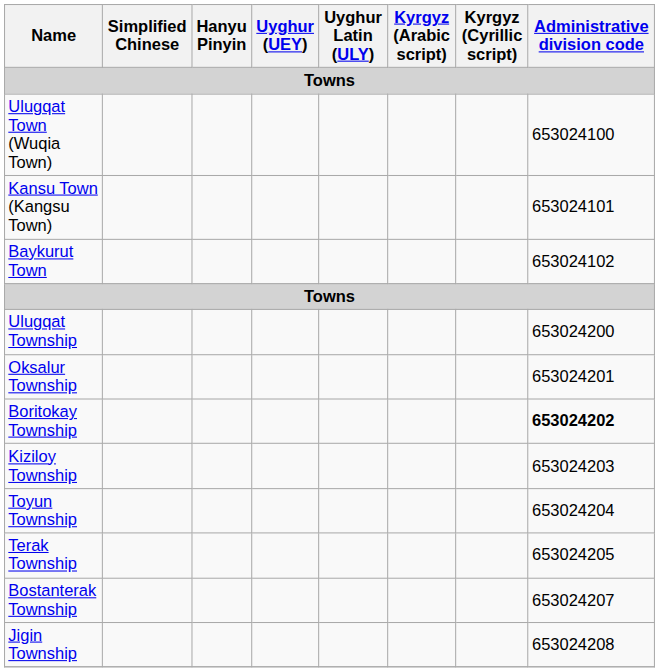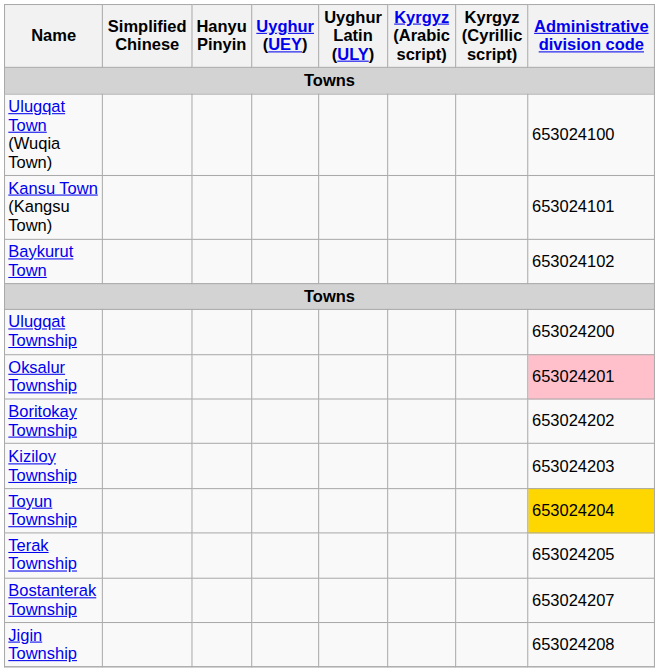Oksalur Township | Administrative division code: no background -> pink background
Boritokay Township | Administrative division code: bold -> normal
Toyun Township | Administrative division code: no background -> gold background
